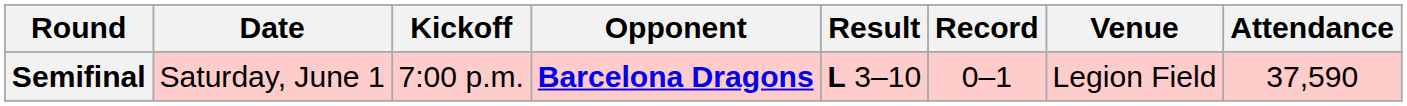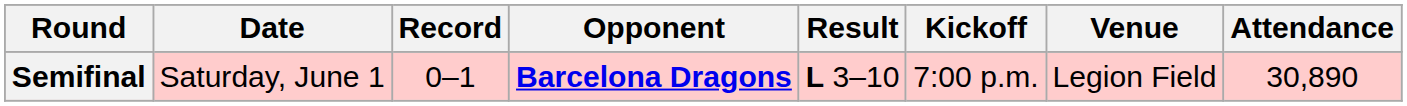columns swapped: Kickoff <-> Record
Semifinal | Attendance: 37,590 -> 30,890
